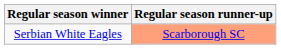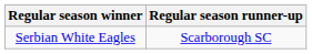Serbian White Eagles | Regular season runner-up: lightsalmon background -> no background
